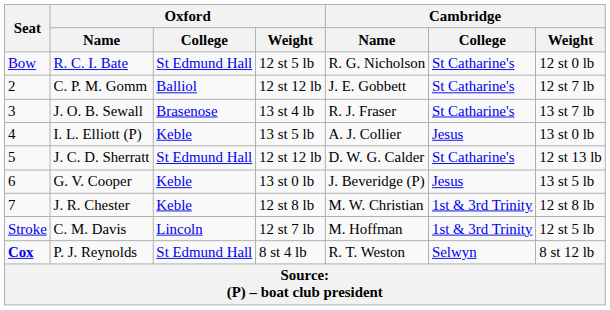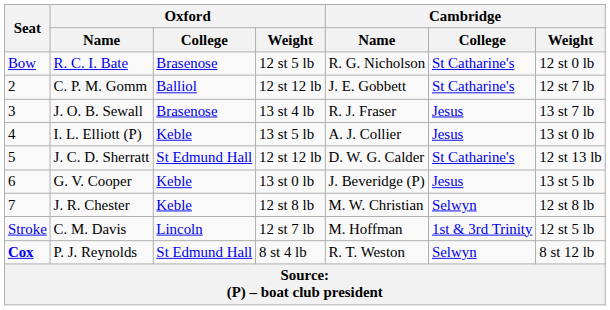R. C. I. Bate | Oxford / College: St Edmund Hall -> Brasenose
J. O. B. Sewall | Cambridge / College: St Catharine's -> Jesus
J. R. Chester | Cambridge / College: 1st & 3rd Trinity -> Selwyn
